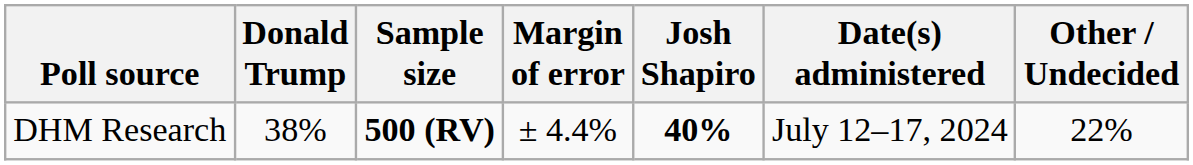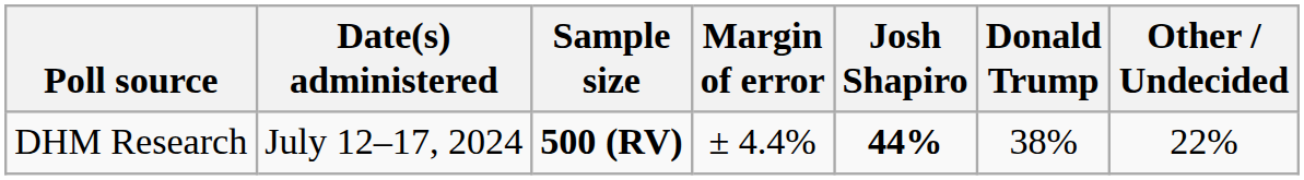columns swapped: Date(s) administered <-> Donald Trump
DHM Research | Josh Shapiro: 40% -> 44%
